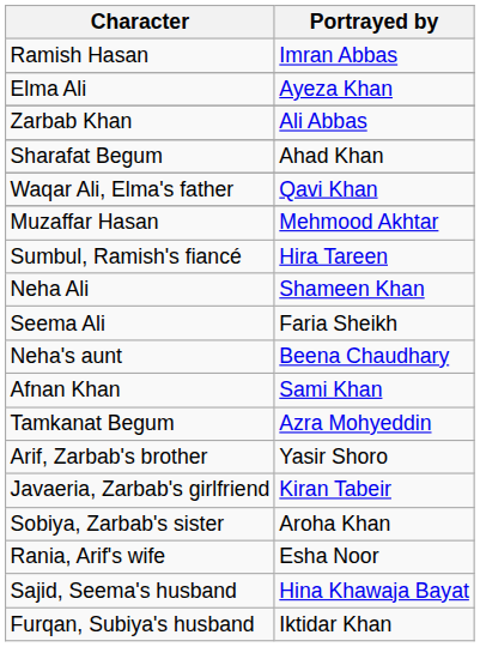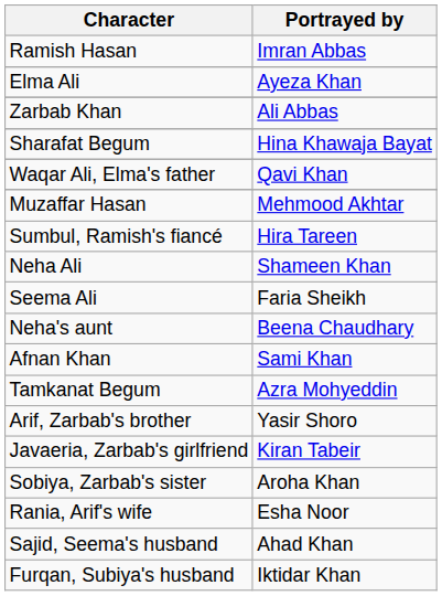Sharafat Begum | column 2: Ahad Khan -> Hina Khawaja Bayat
Sajid, Seema's husband | column 2: Hina Khawaja Bayat -> Ahad Khan
